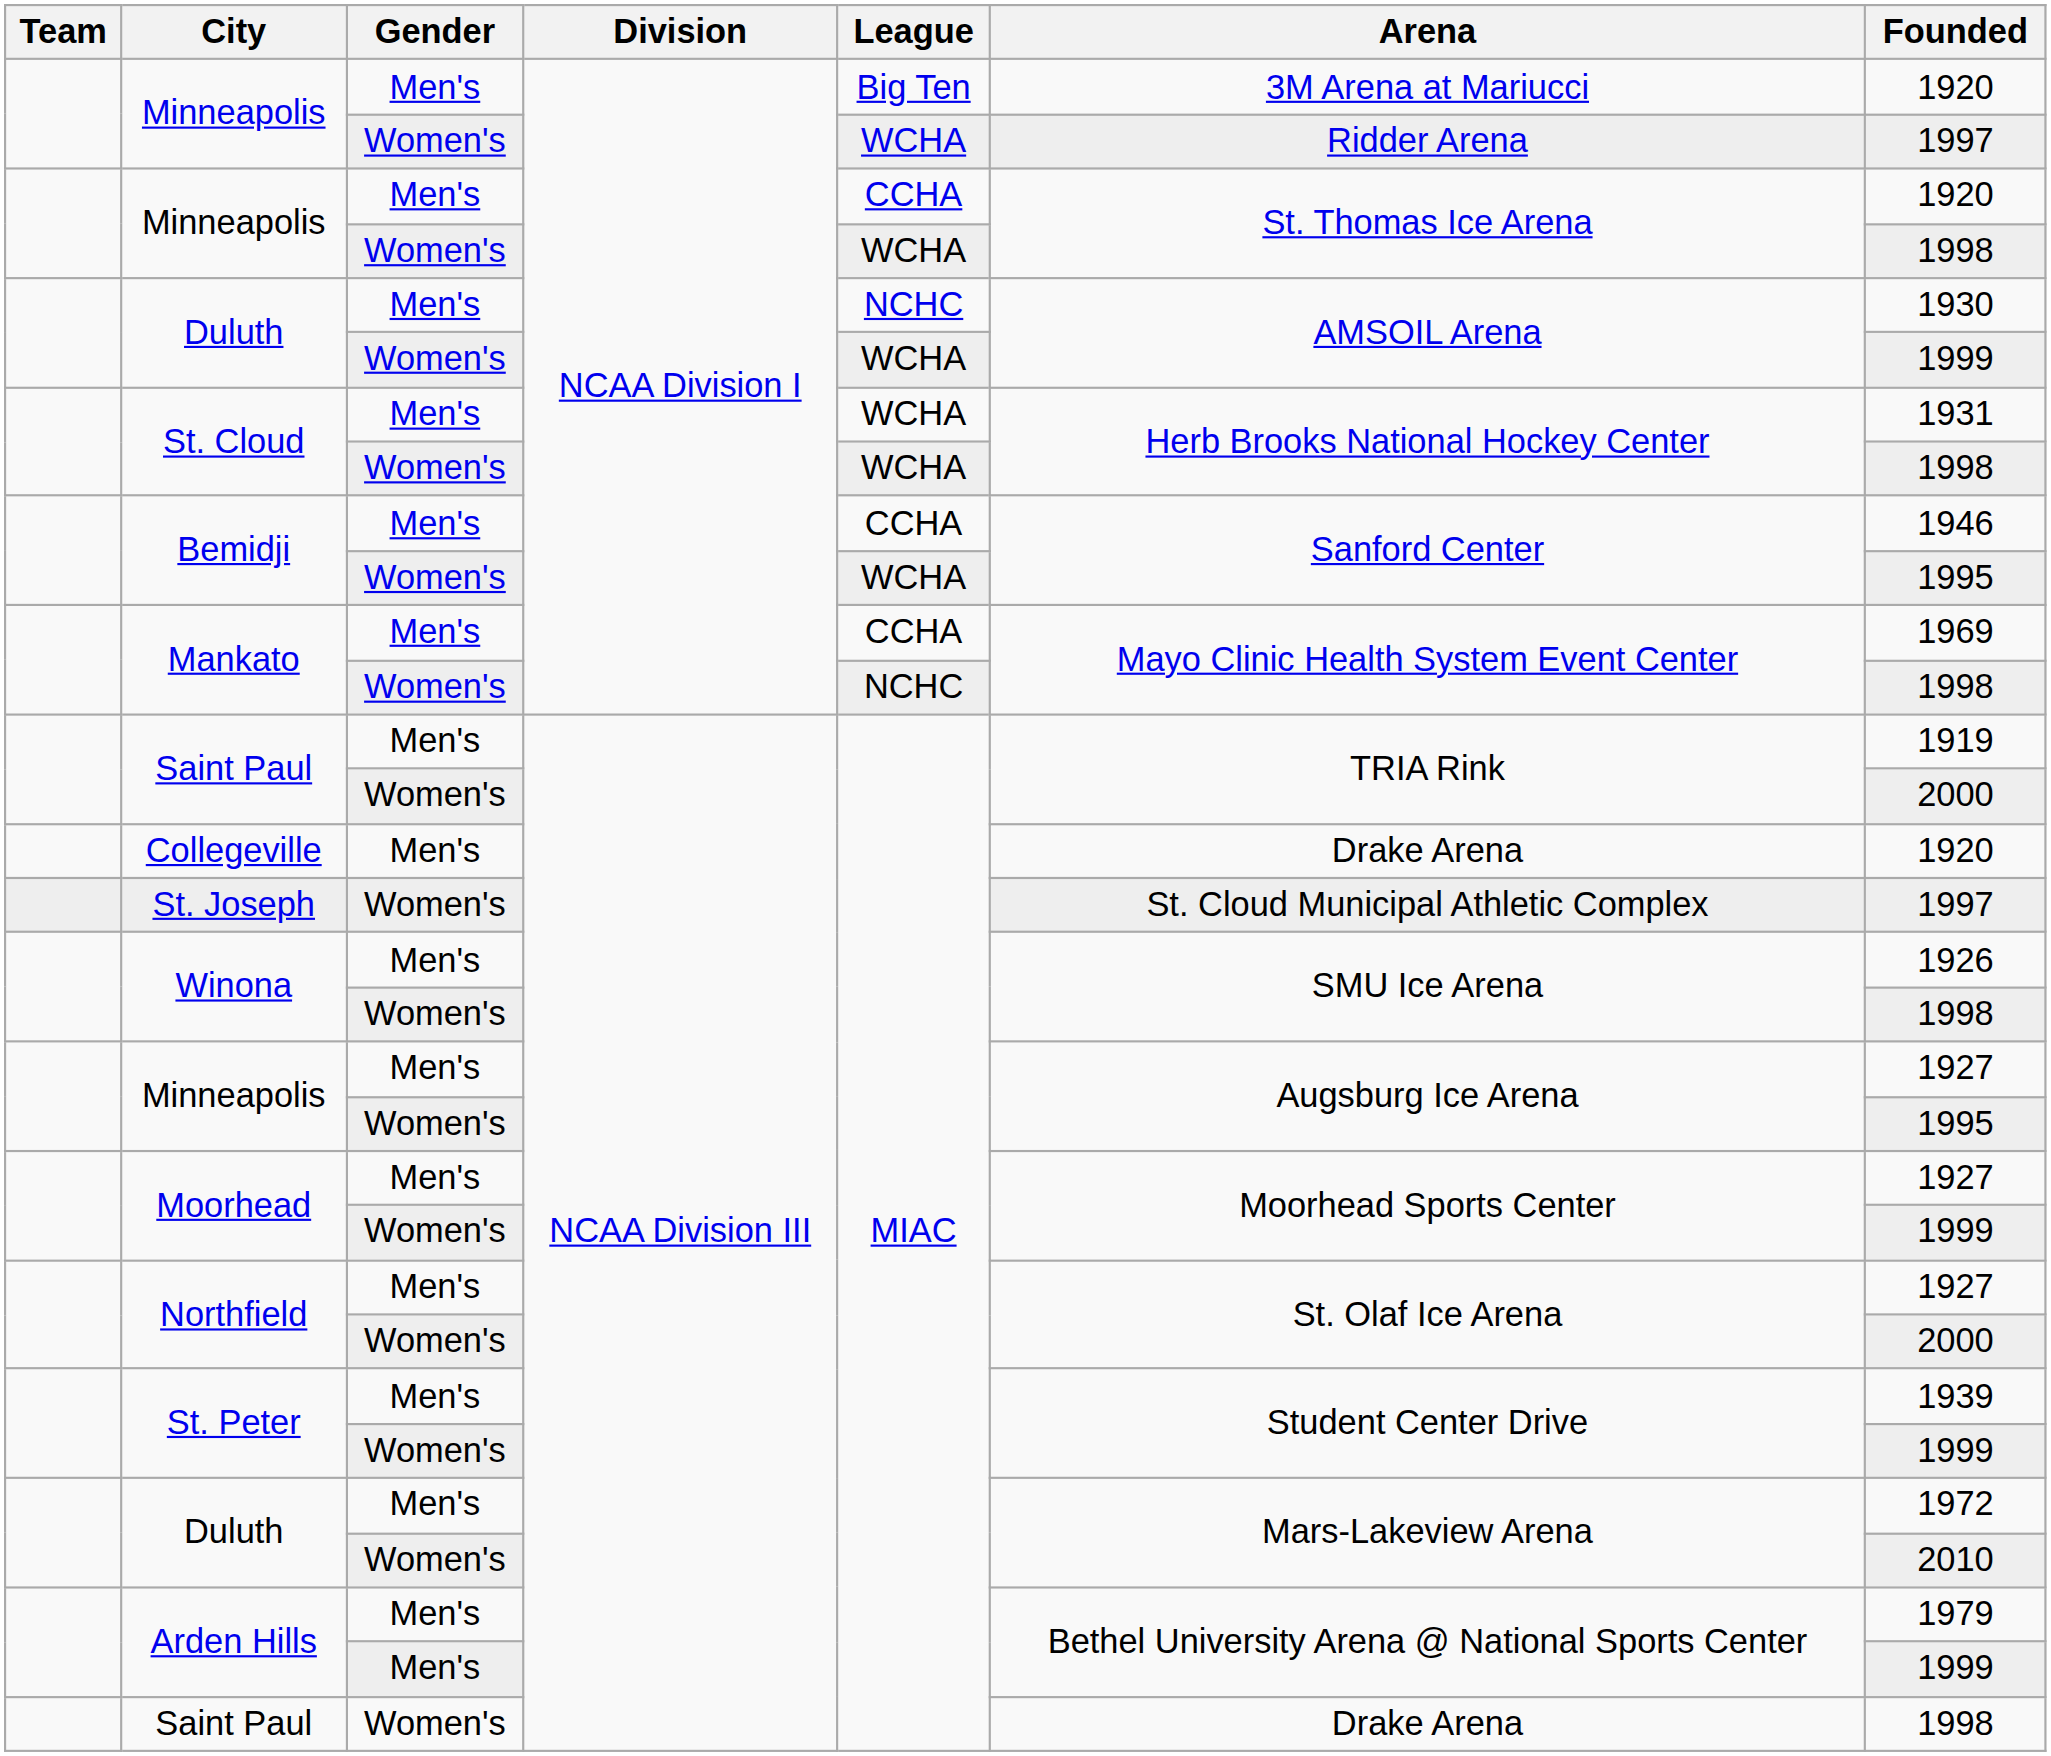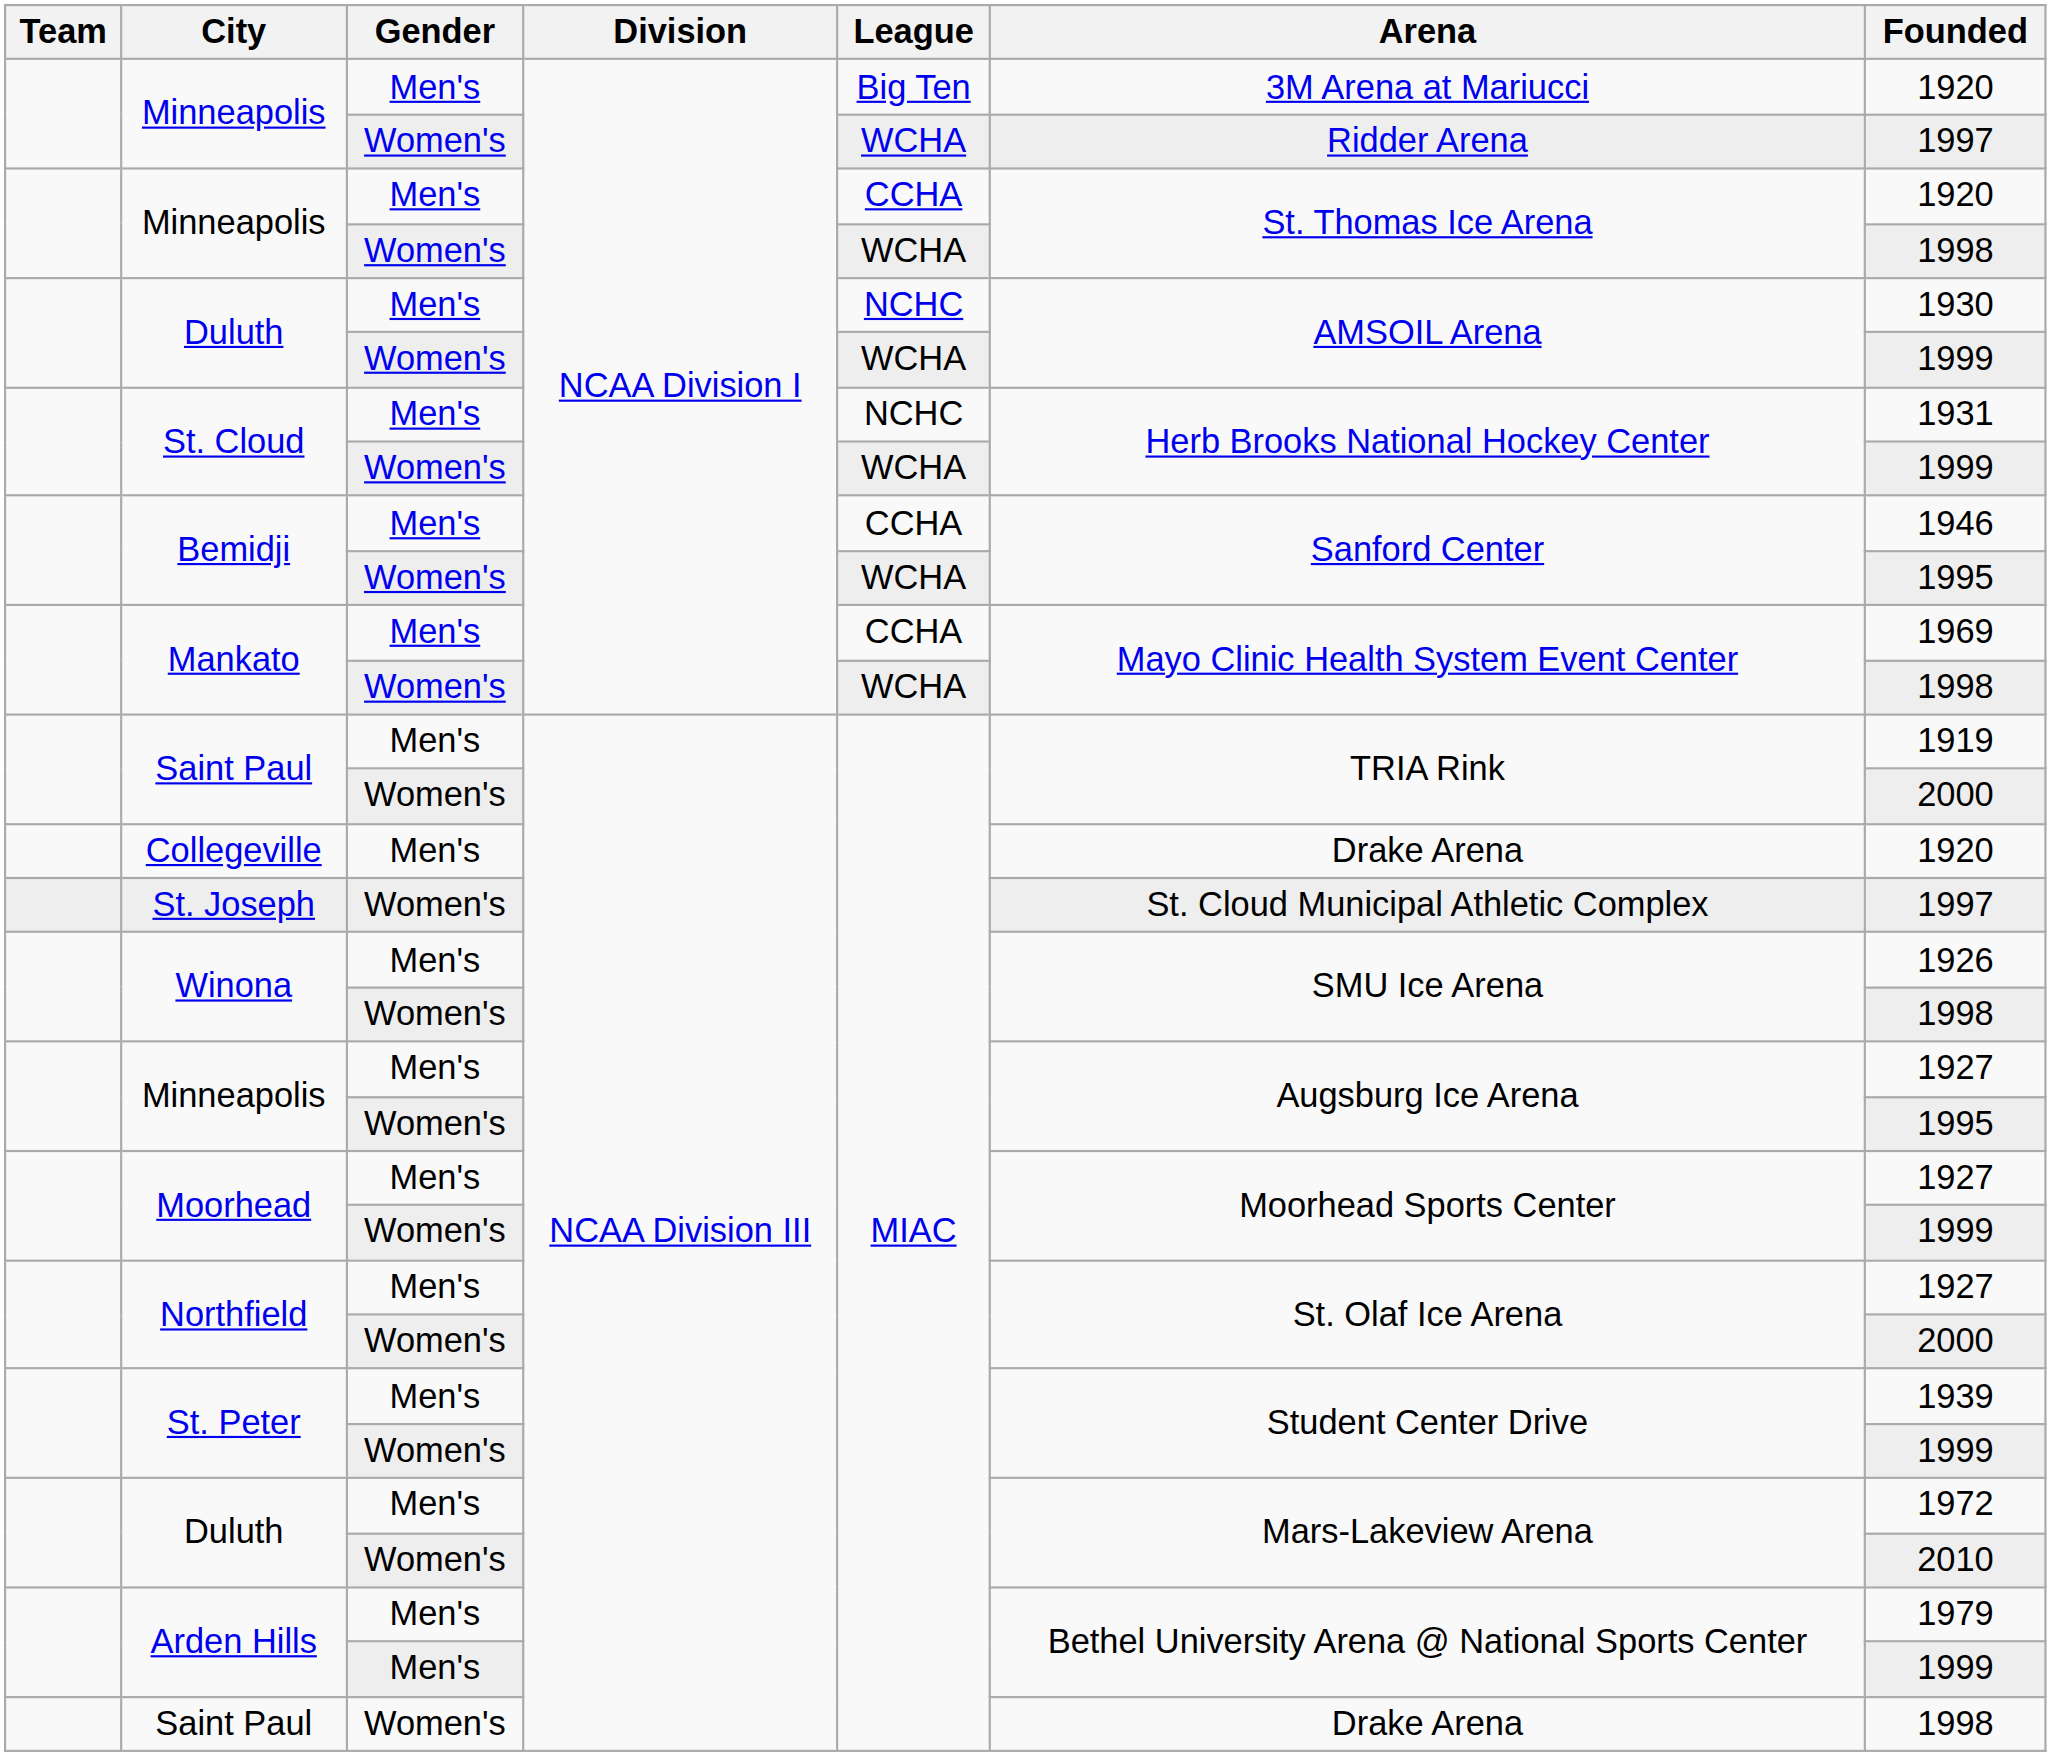St. Cloud / Men's | League: WCHA -> NCHC
St. Cloud / Women's | Founded: 1998 -> 1999
Mankato / Women's | League: NCHC -> WCHA
